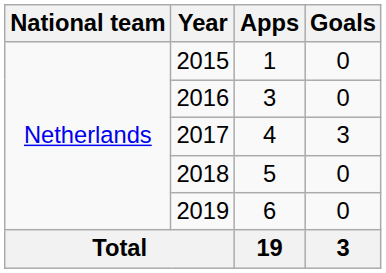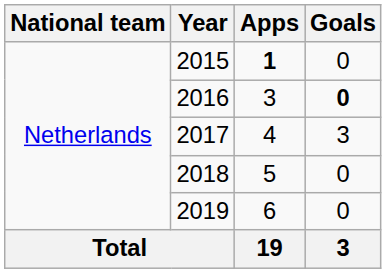2015 | Apps: normal -> bold
2016 | Goals: normal -> bold
